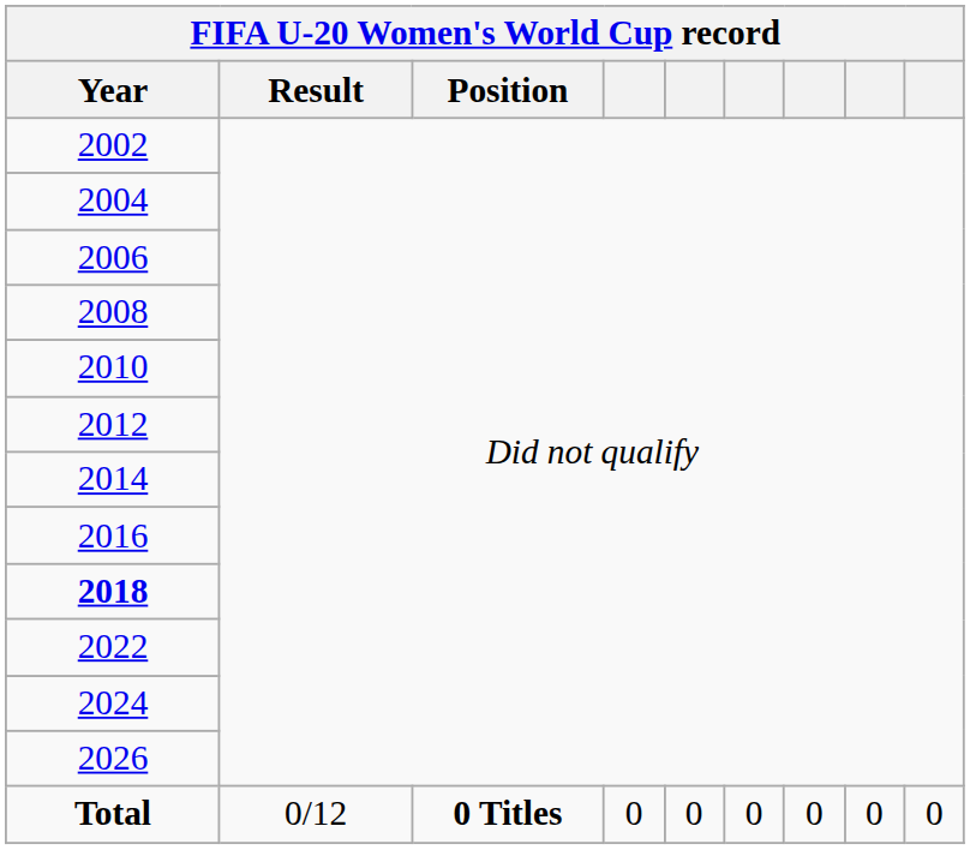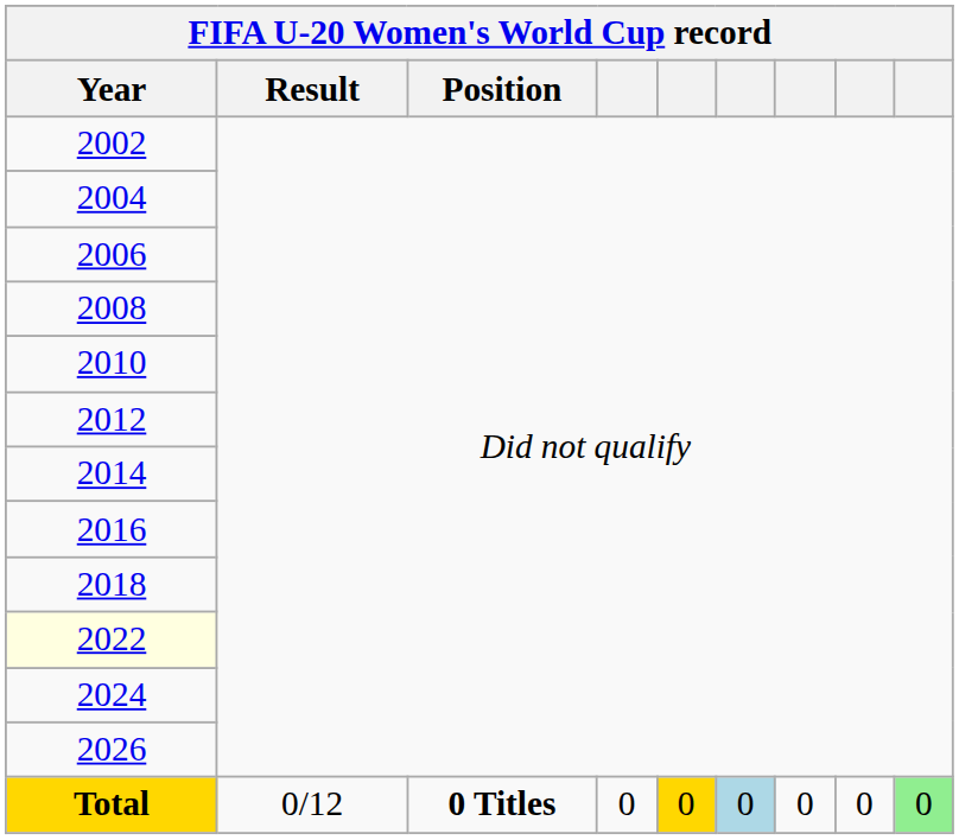2018 | Year: bold -> normal
2022 | Year: no background -> lightyellow background
Total | Year: no background -> gold background
Total | column 5: no background -> gold background
Total | column 6: no background -> lightblue background
Total | column 9: no background -> lightgreen background
